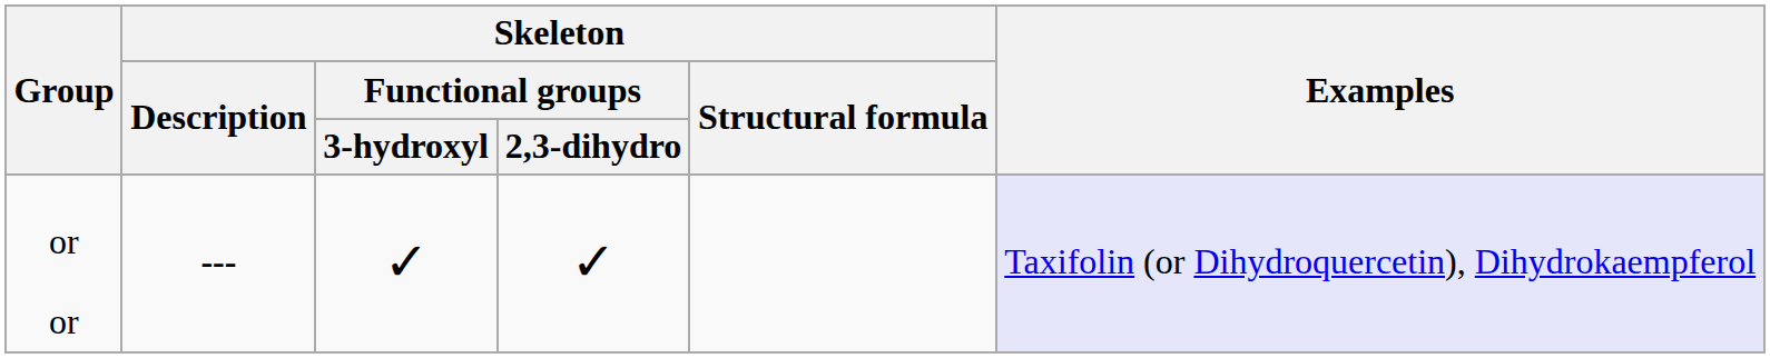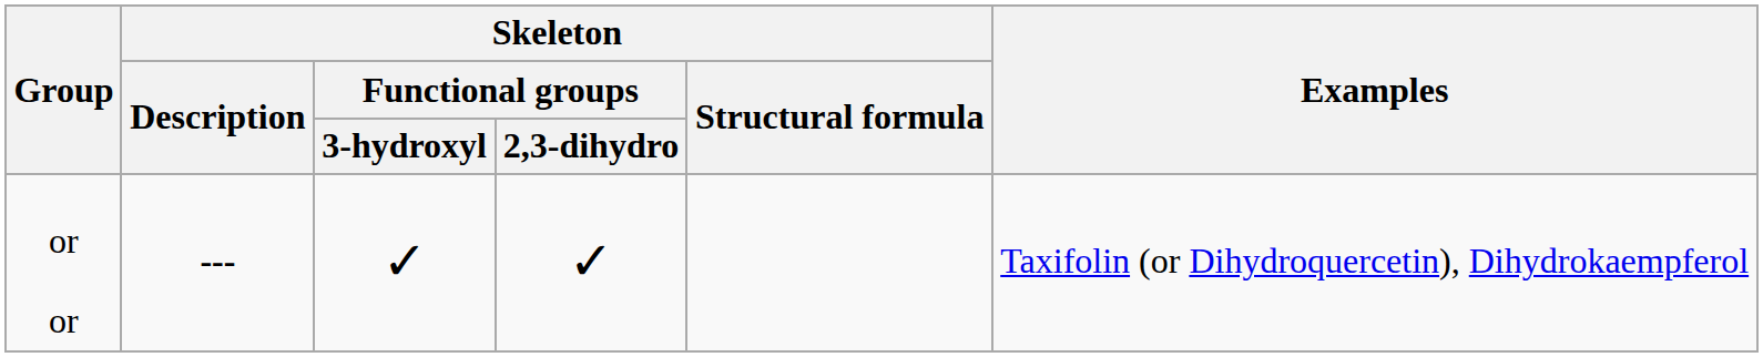or or | Examples: lavender background -> no background
